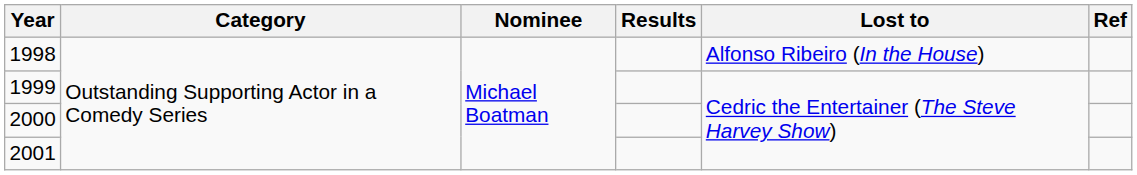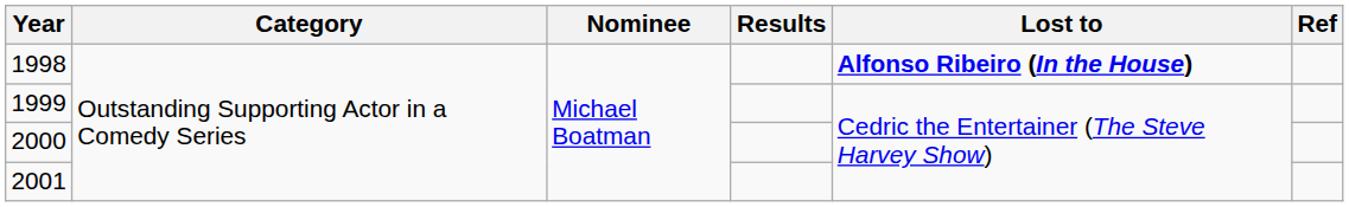1998 | Lost to: normal -> bold
